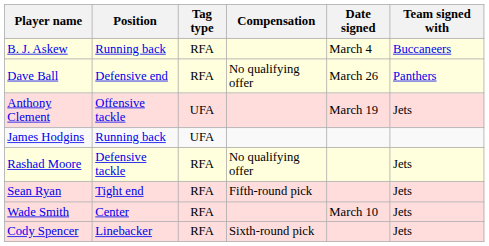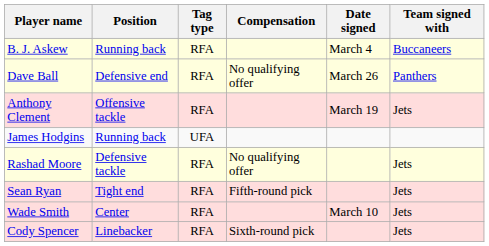Anthony Clement | Tag type: UFA -> RFA
